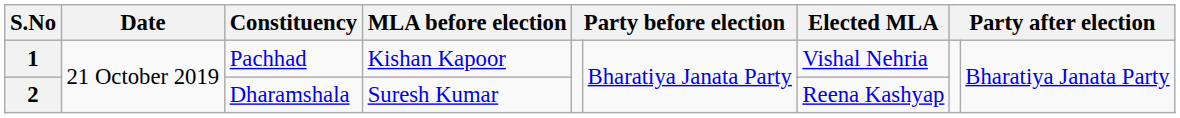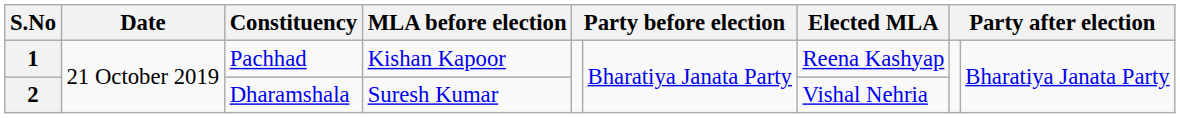1 | Elected MLA: Vishal Nehria -> Reena Kashyap
2 | Elected MLA: Reena Kashyap -> Vishal Nehria
